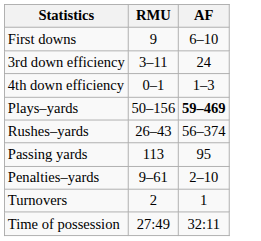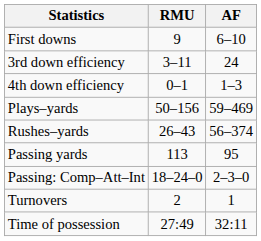Plays–yards | AF: bold -> normal
+ row: Passing: Comp–Att–Int | 18–24–0 | 2–3–0
- row: Penalties–yards | 9–61 | 2–10
